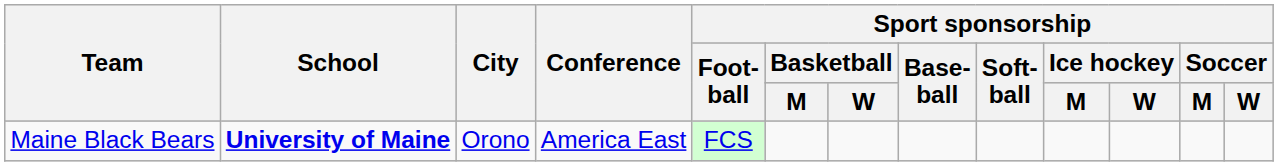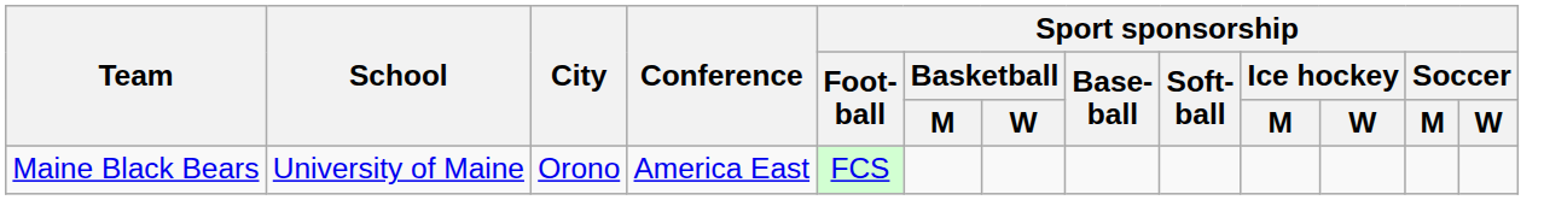Maine Black Bears | School: bold -> normal
